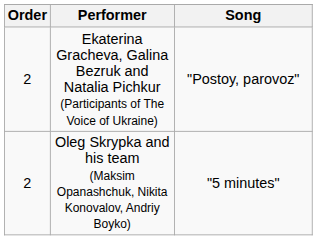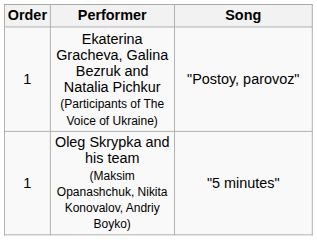row 2 | Order: 2 -> 1
row 3 | Order: 2 -> 1
